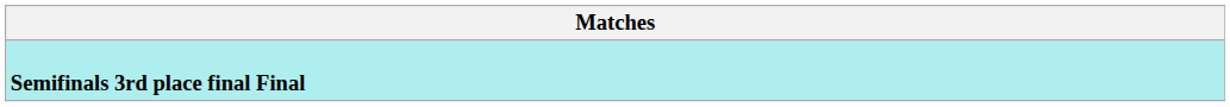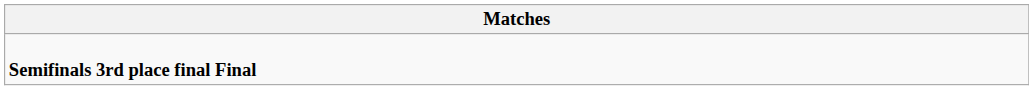row 2 | column 1: paleturquoise background -> no background
